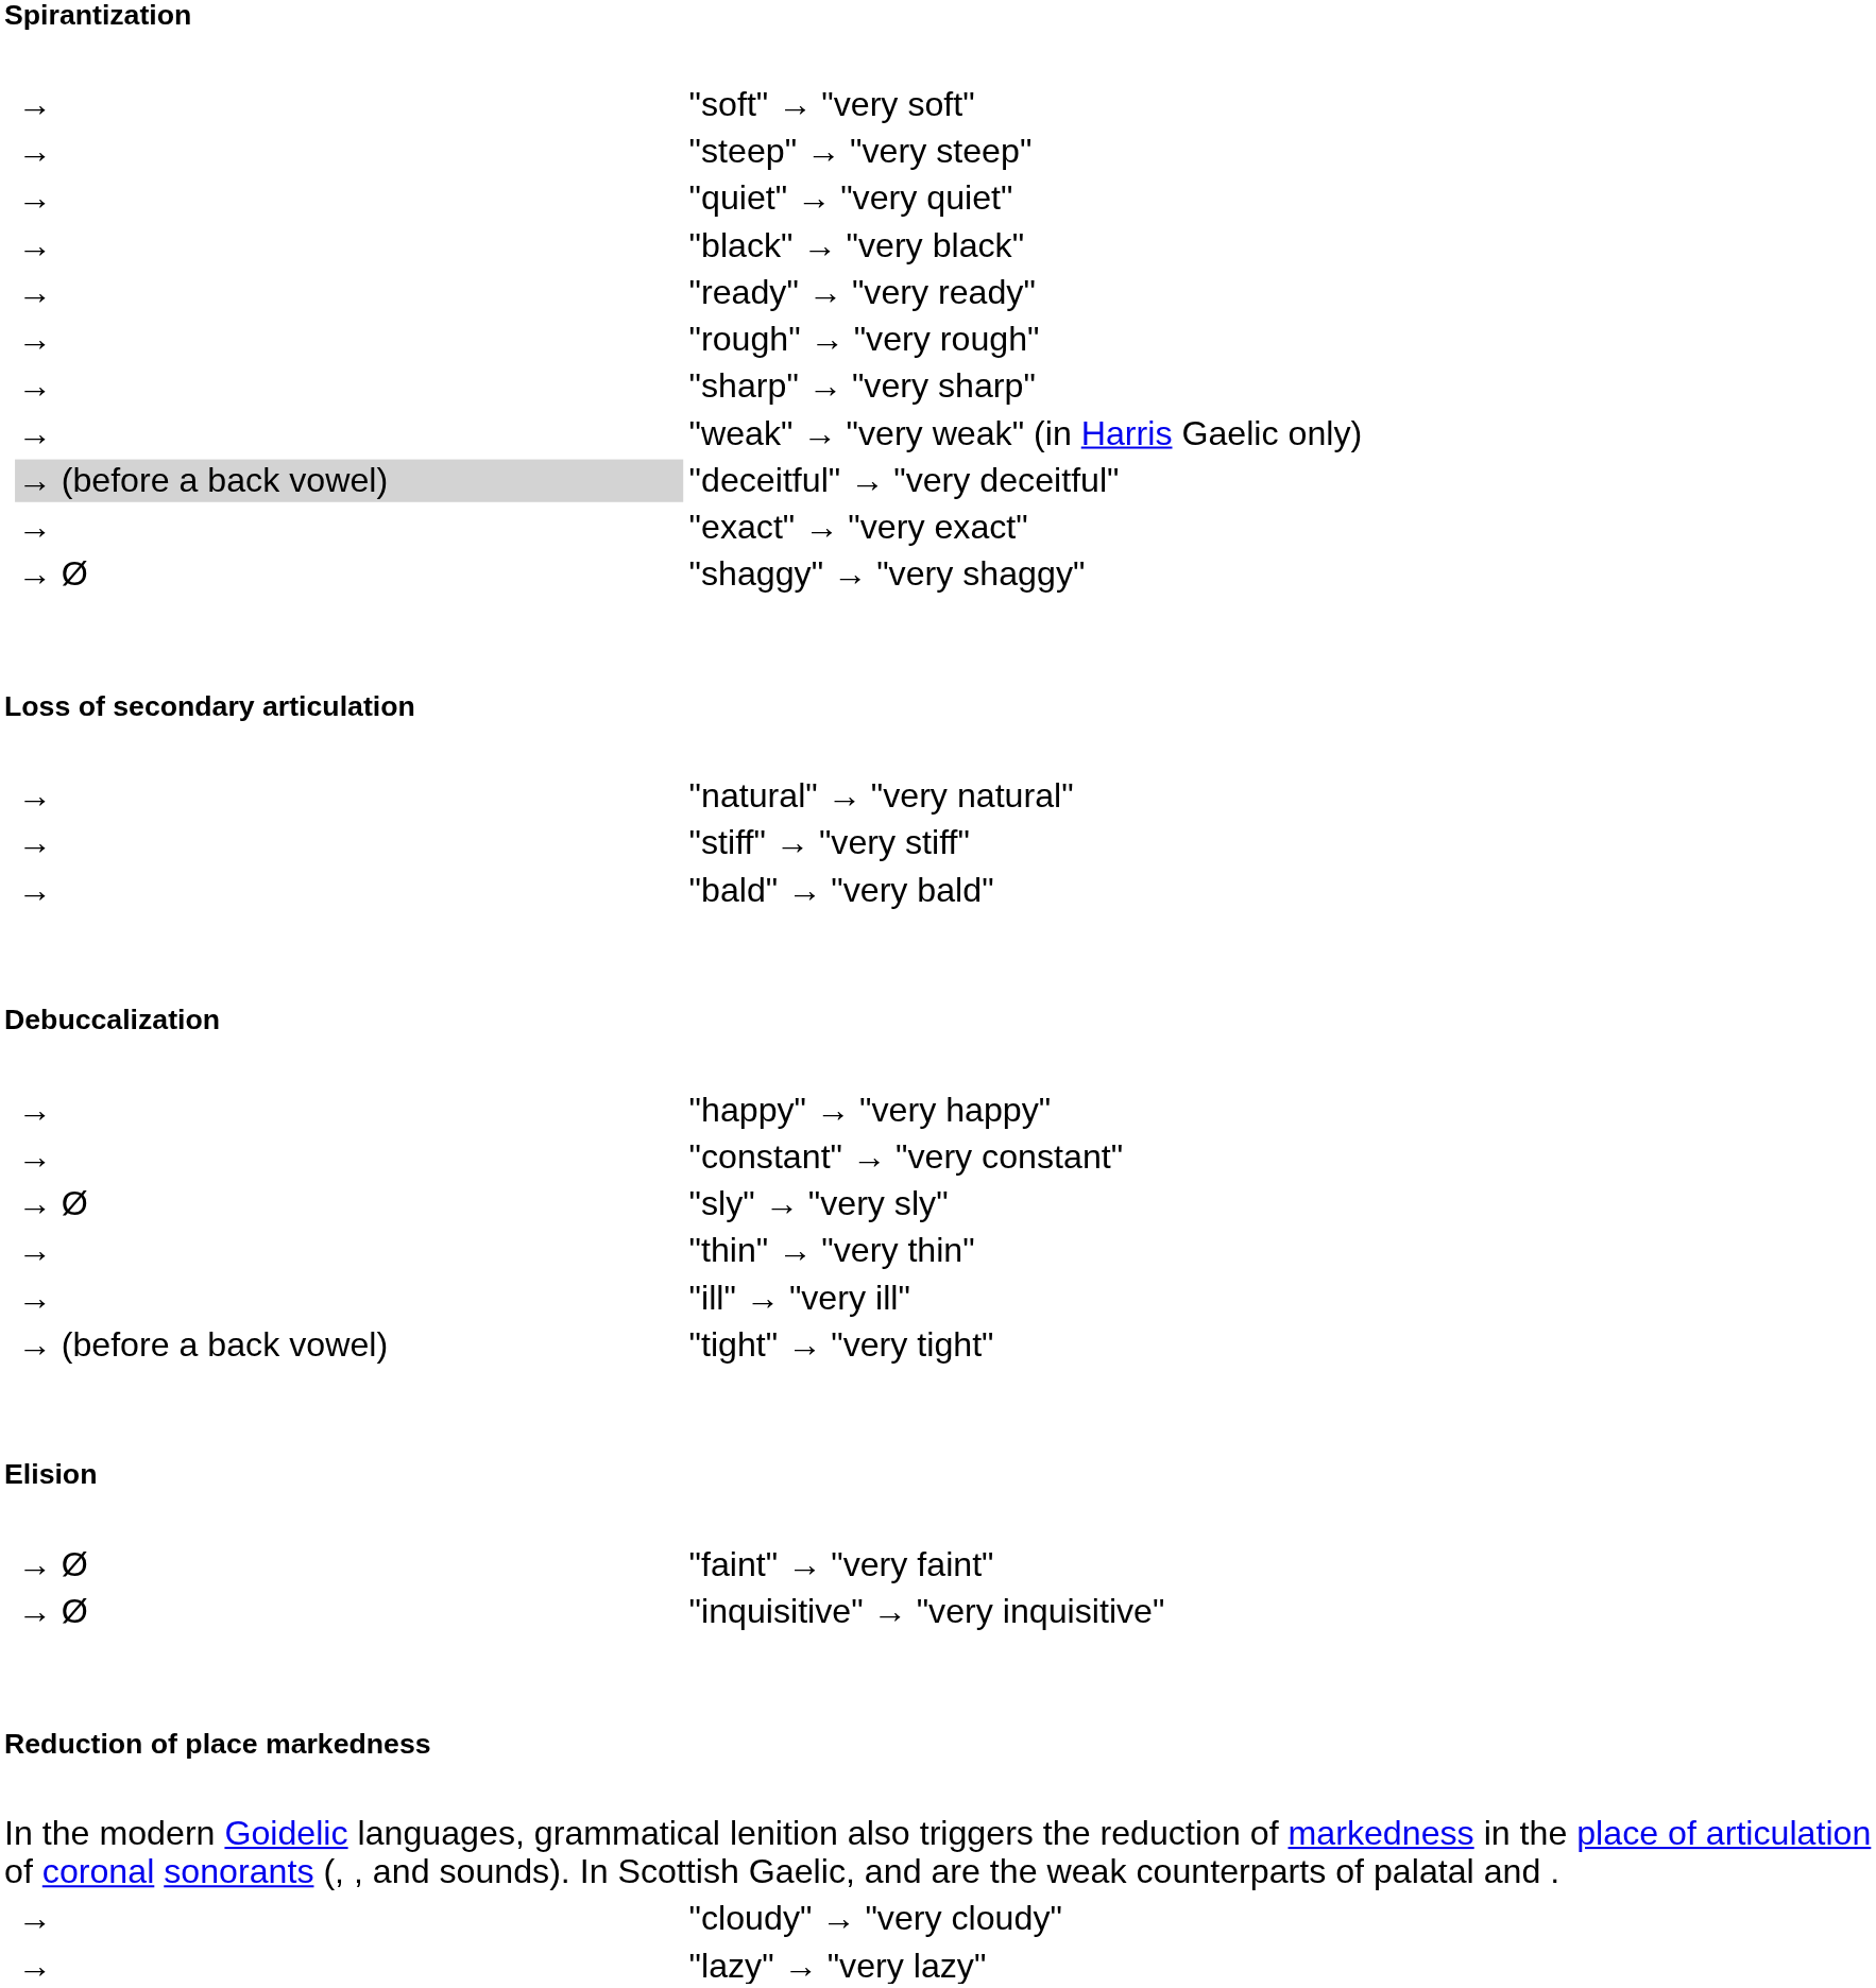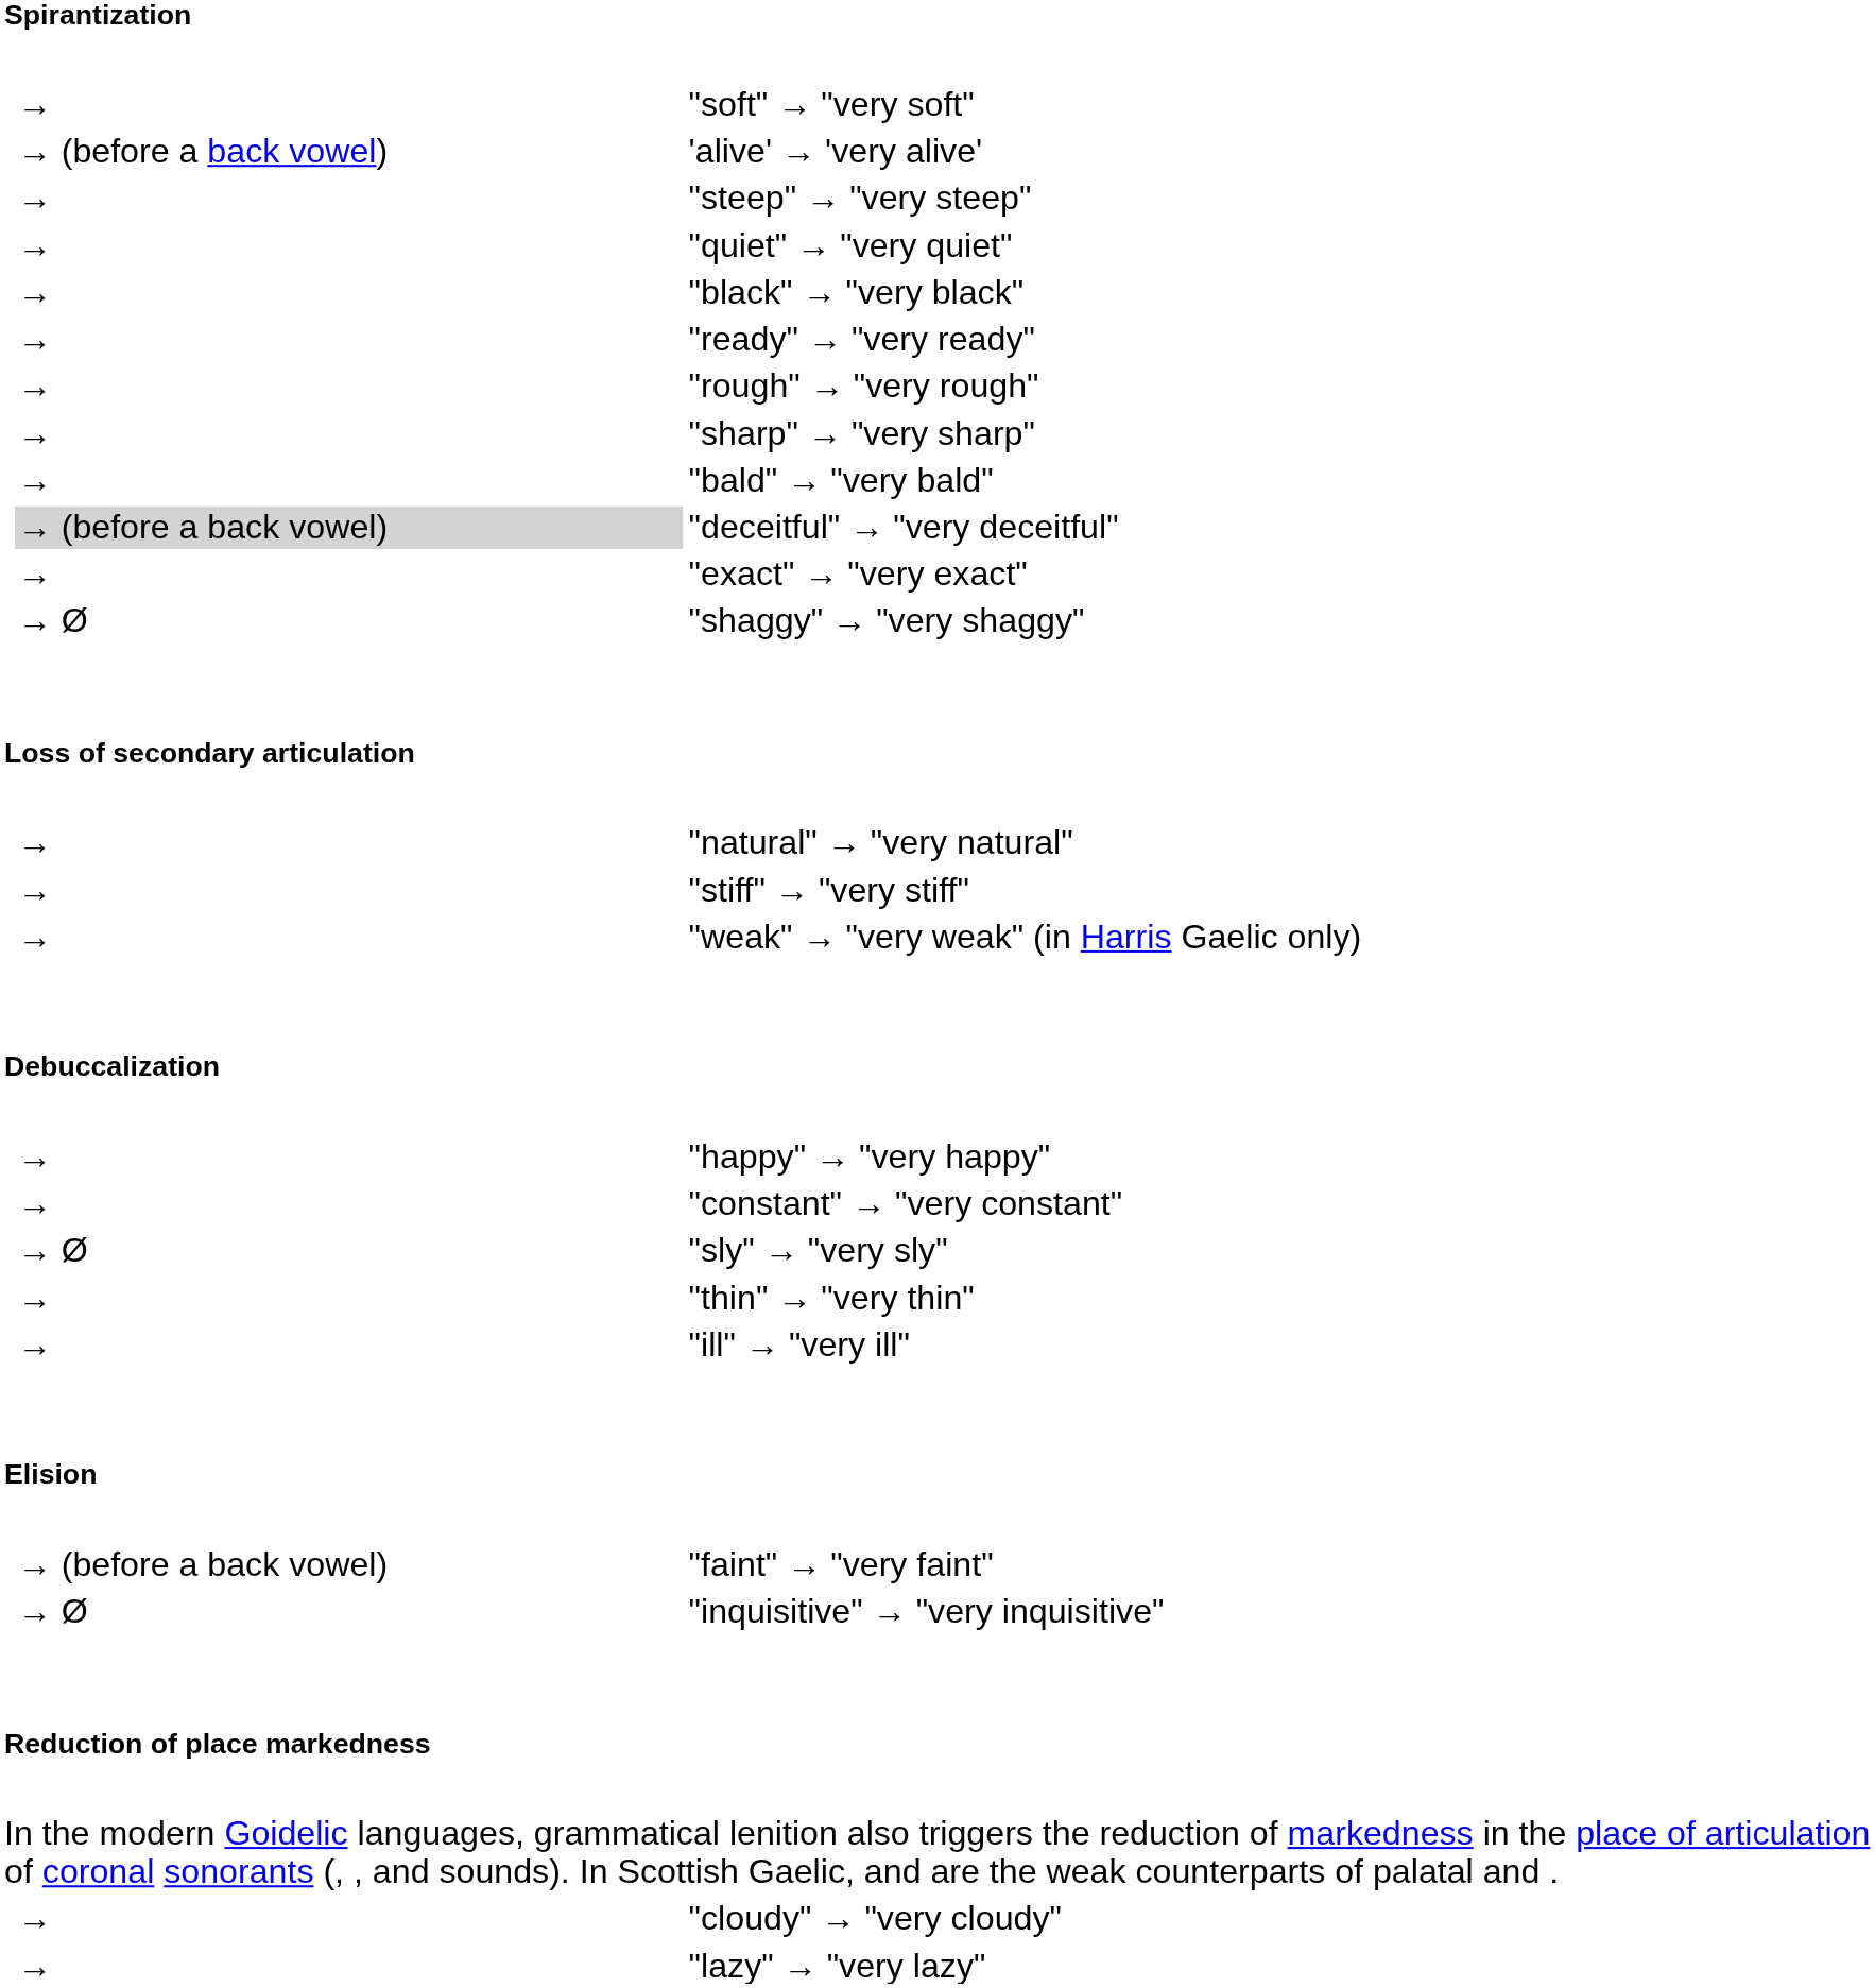+ row: → (before a back vowel) | 'alive' → 'very alive'
rows swapped: "bald" → "very bald" <-> "weak" → "very weak" (in Harris Gaelic only)
- row: → (before a back vowel) | "tight" → "very tight"
"faint" → "very faint" | column 1: → Ø -> → (before a back vowel)
